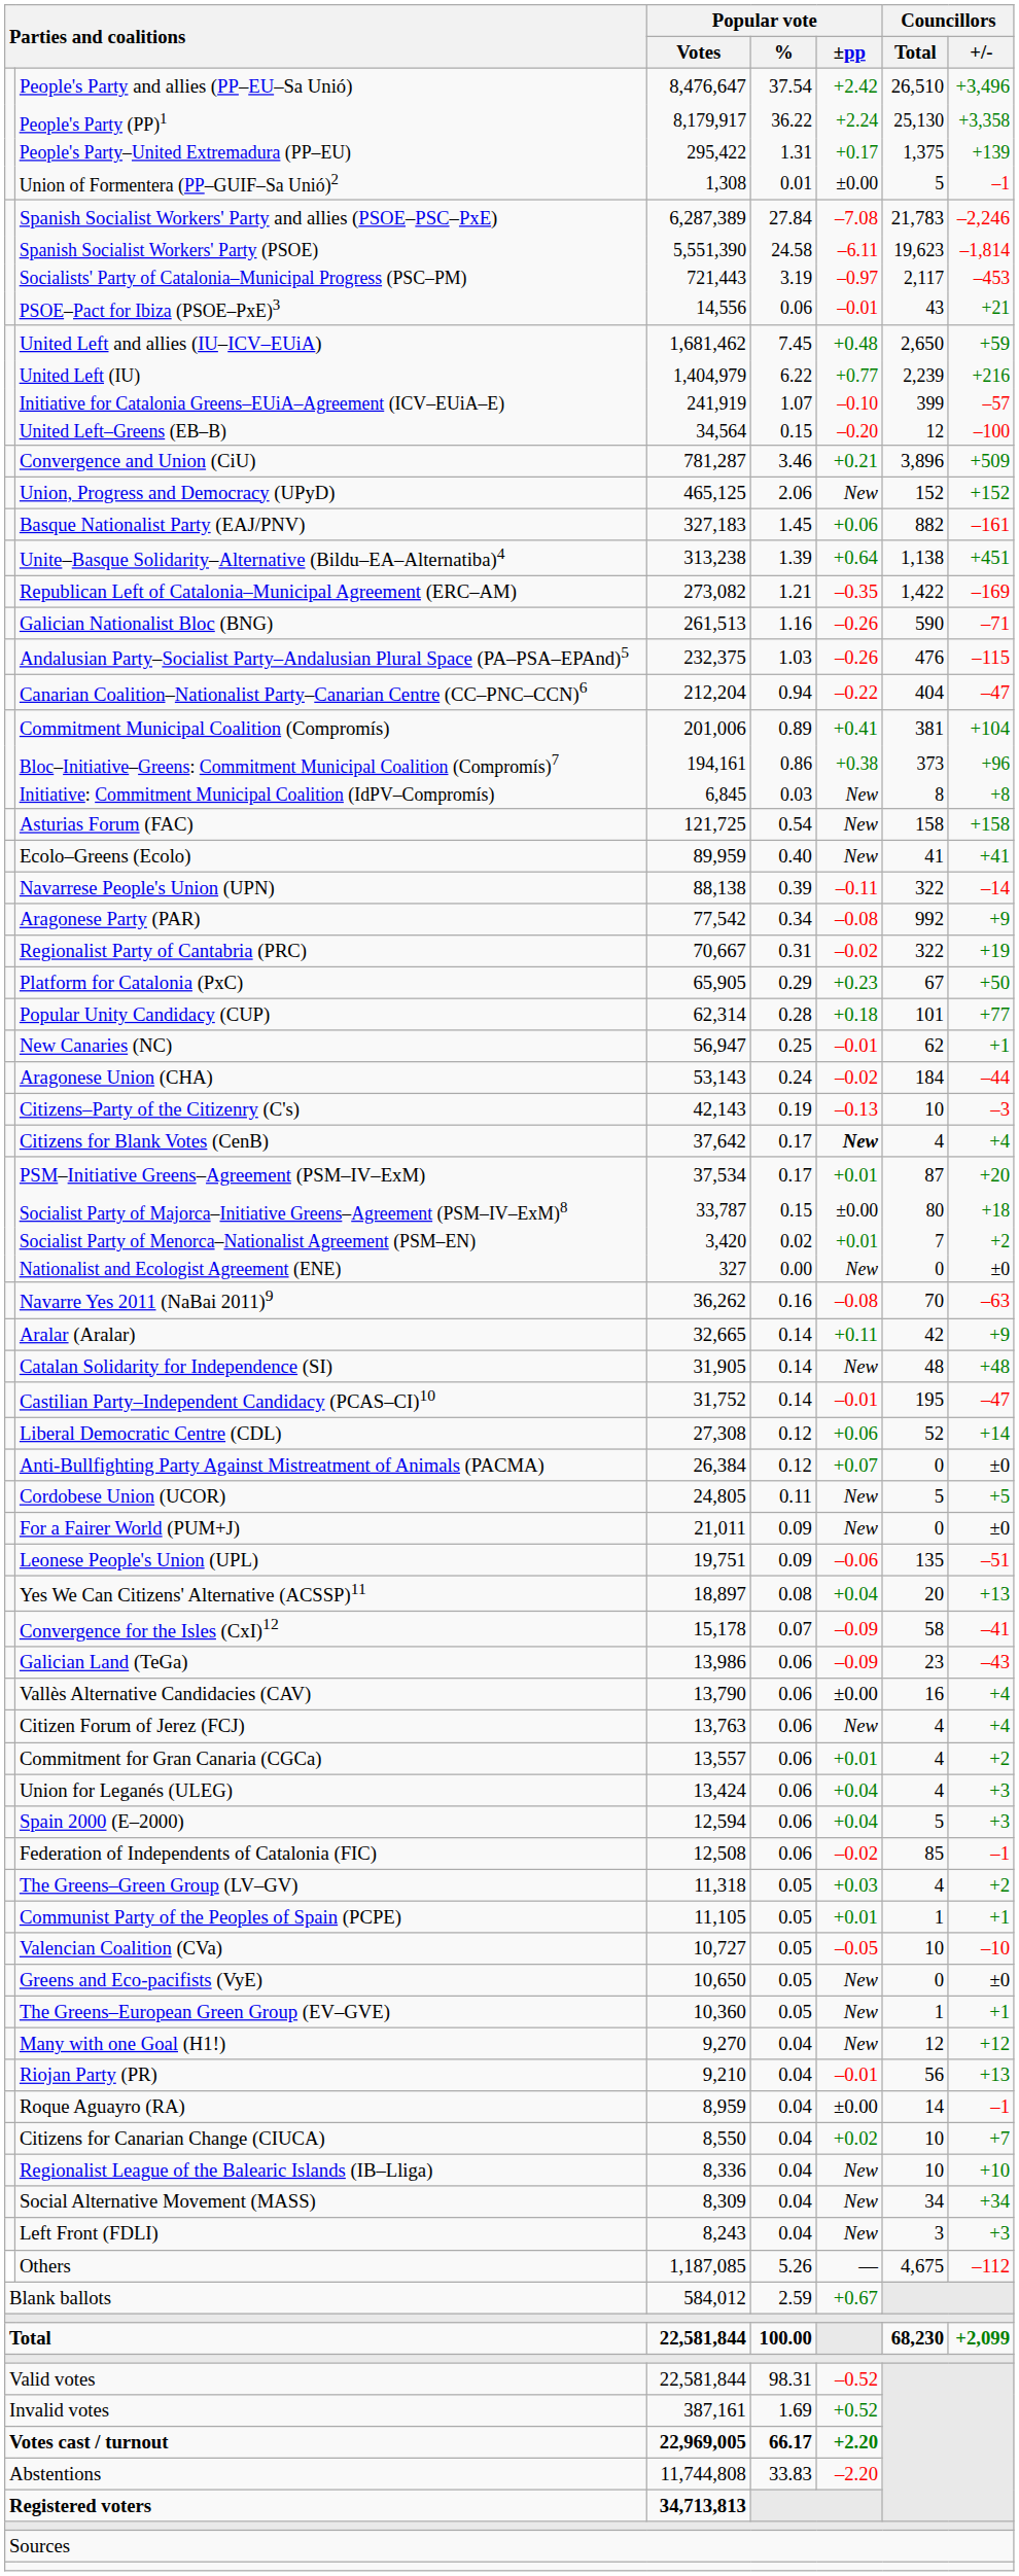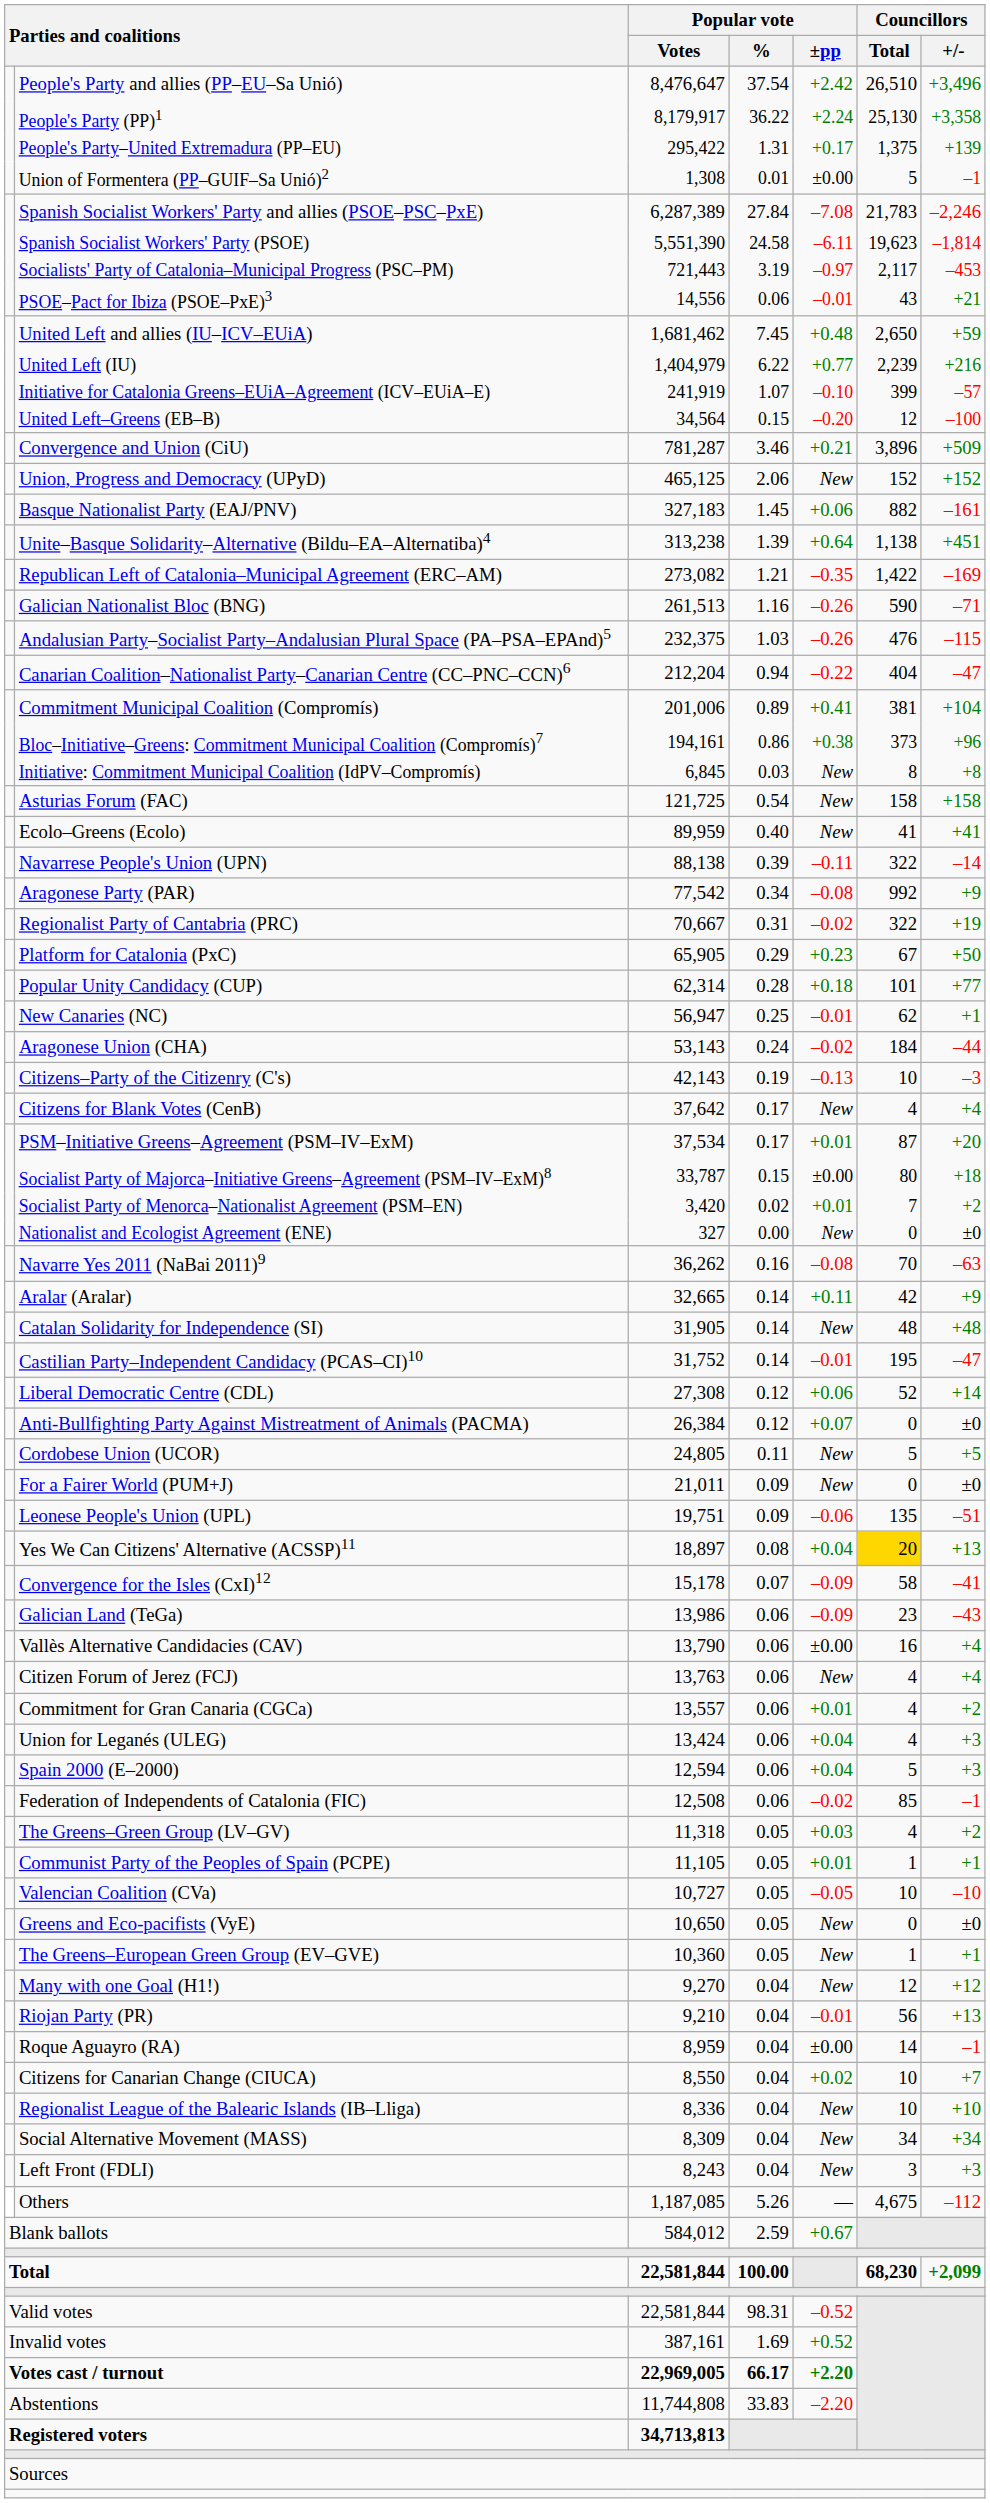Citizens for Blank Votes (CenB) | Popular vote / ±pp: bold -> normal
Yes We Can Citizens' Alternative (ACSSP)11 | Councillors / Total: no background -> gold background
